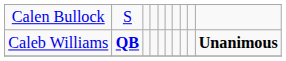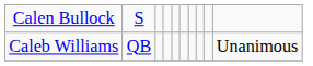Caleb Williams | column 2: bold -> normal
Caleb Williams | column 10: bold -> normal
